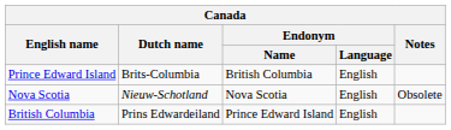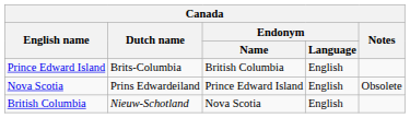row 5 | Dutch name: Nieuw-Schotland -> Prins Edwardeiland
row 5 | Endonym / Name: Nova Scotia -> Prince Edward Island
row 6 | Dutch name: Prins Edwardeiland -> Nieuw-Schotland
row 6 | Endonym / Name: Prince Edward Island -> Nova Scotia
